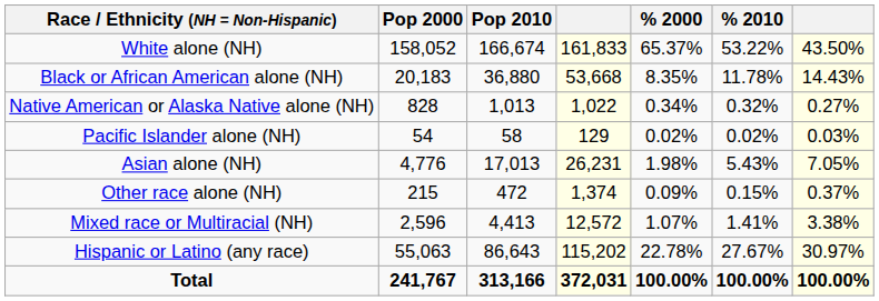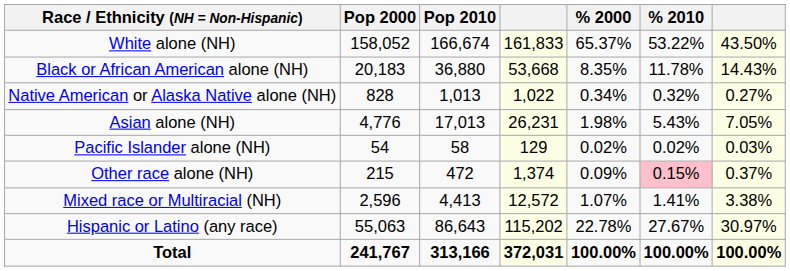rows swapped: Asian alone (NH) <-> Pacific Islander alone (NH)
Other race alone (NH) | % 2010: no background -> pink background
